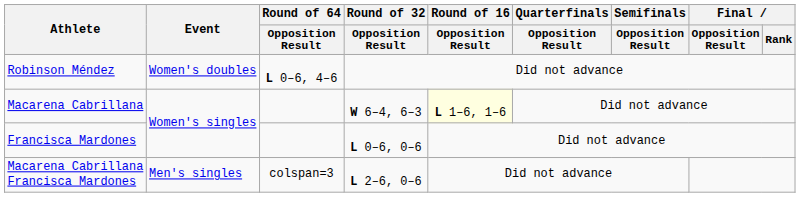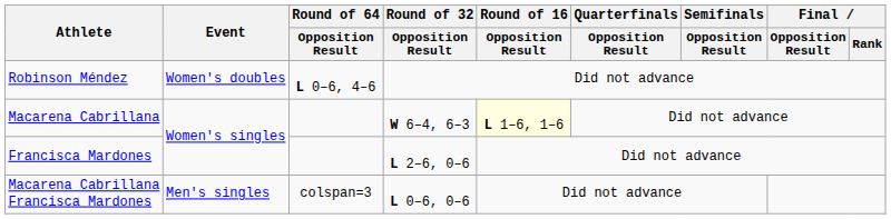Francisca Mardones | Round of 32 / Opposition Result: L 0–6, 0–6 -> L 2–6, 0–6
Macarena Cabrillana Francisca Mardones | Round of 32 / Opposition Result: L 2–6, 0–6 -> L 0–6, 0–6
